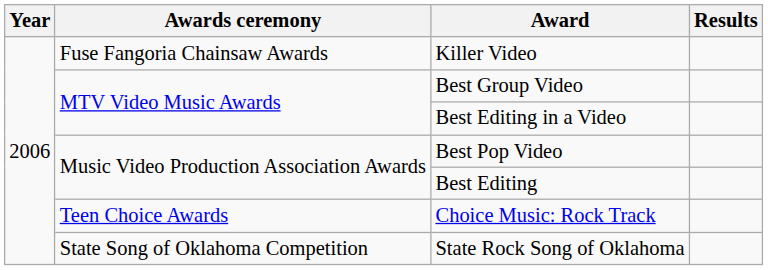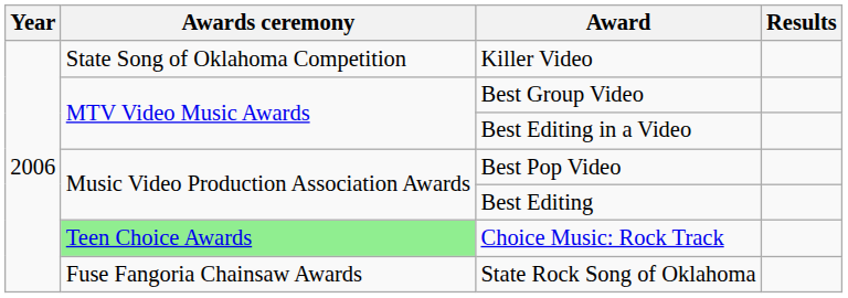Killer Video | Awards ceremony: Fuse Fangoria Chainsaw Awards -> State Song of Oklahoma Competition
Choice Music: Rock Track | Awards ceremony: no background -> lightgreen background
State Rock Song of Oklahoma | Awards ceremony: State Song of Oklahoma Competition -> Fuse Fangoria Chainsaw Awards
